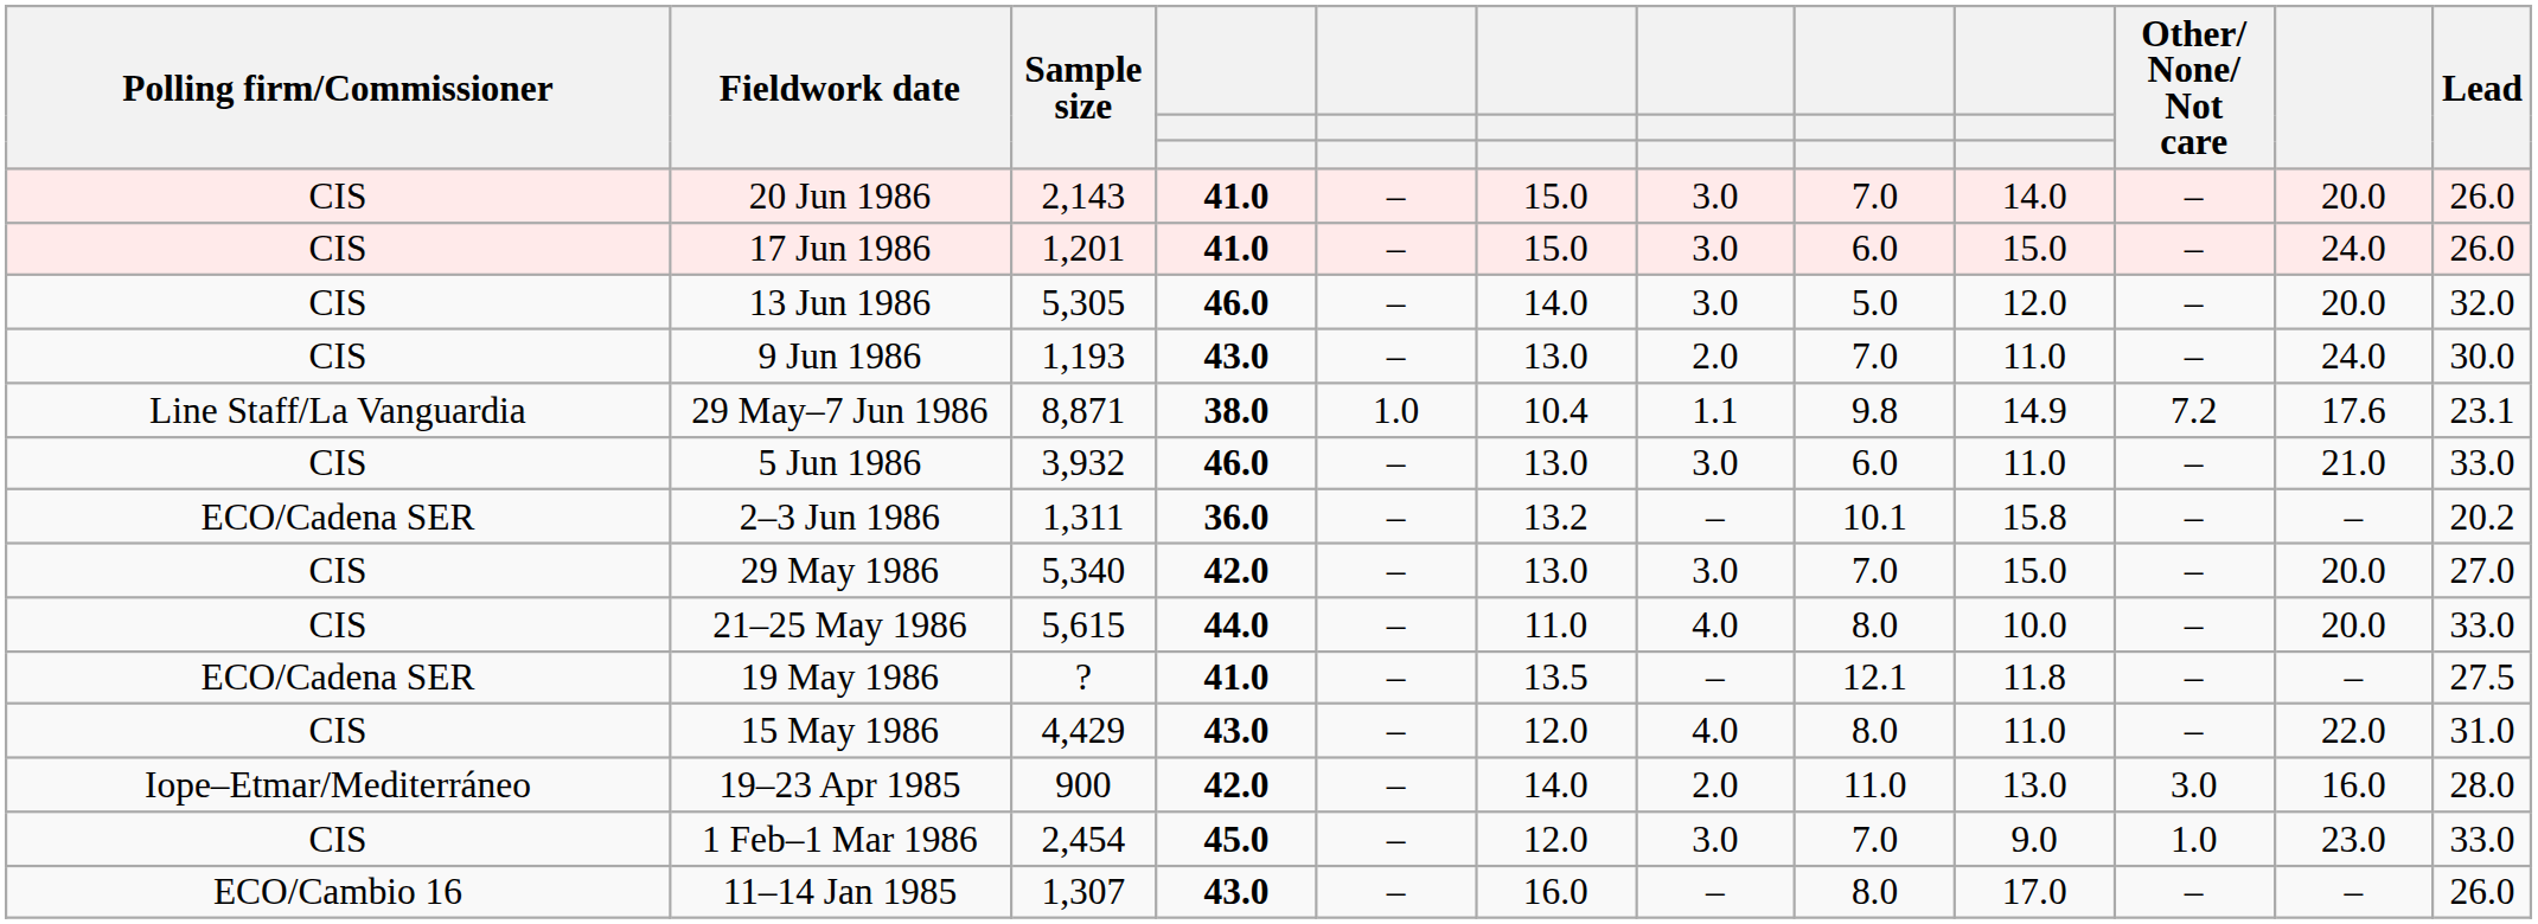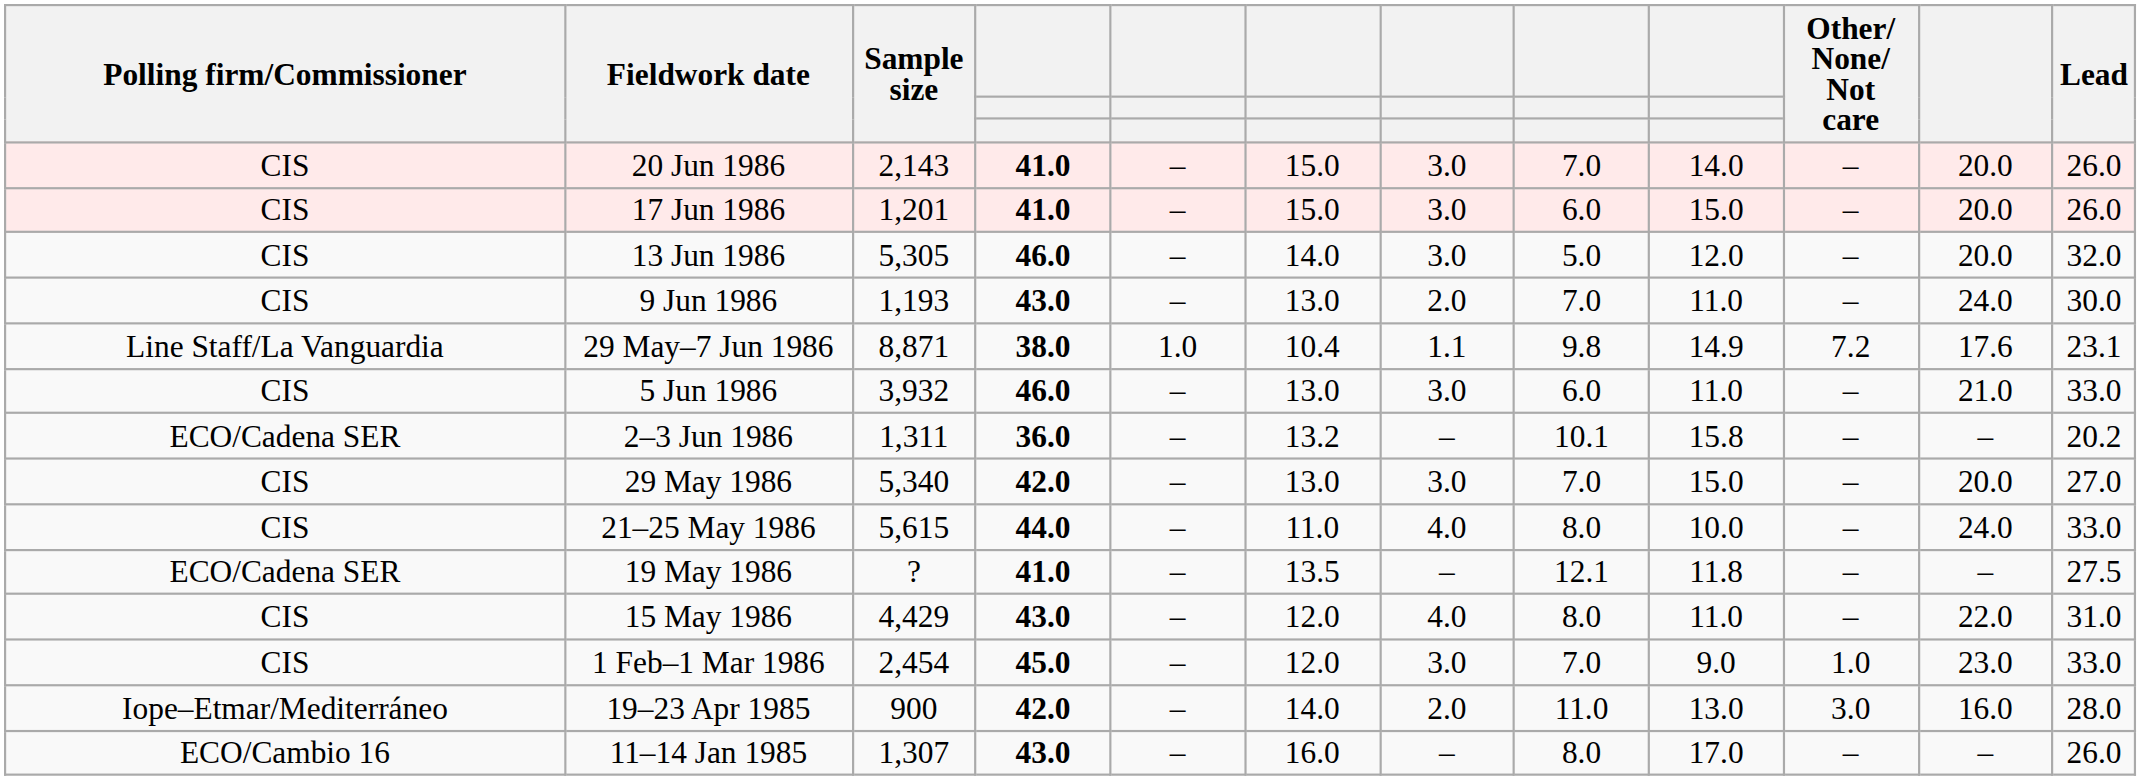17 Jun 1986 | column 11: 24.0 -> 20.0
21–25 May 1986 | column 11: 20.0 -> 24.0
rows swapped: 1 Feb–1 Mar 1986 <-> 19–23 Apr 1985
